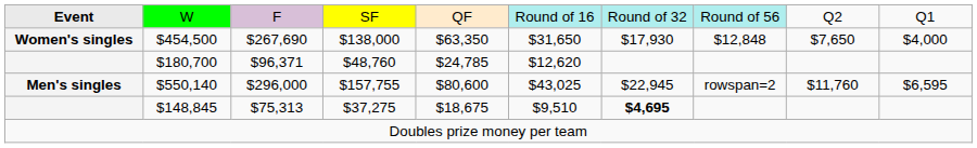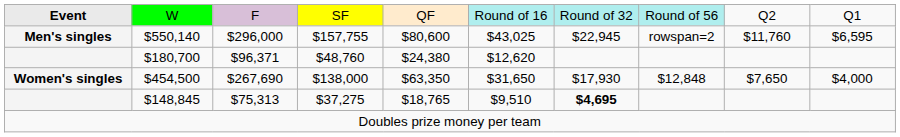rows swapped: $550,140 <-> $454,500
$180,700 | column 5: $24,785 -> $24,380
$148,845 | column 5: $18,675 -> $18,765
